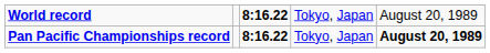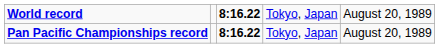Pan Pacific Championships record | column 5: bold -> normal
